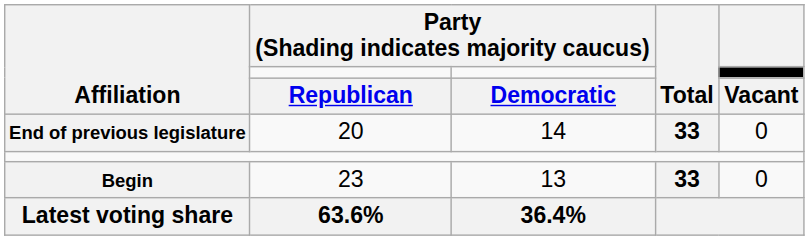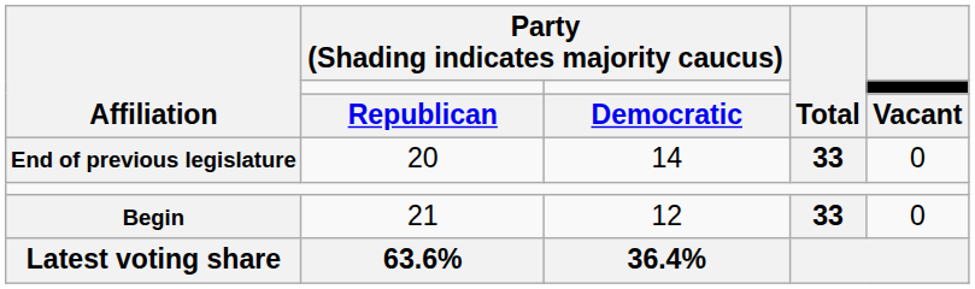Begin | column 2: 23 -> 21
Begin | column 3: 13 -> 12
